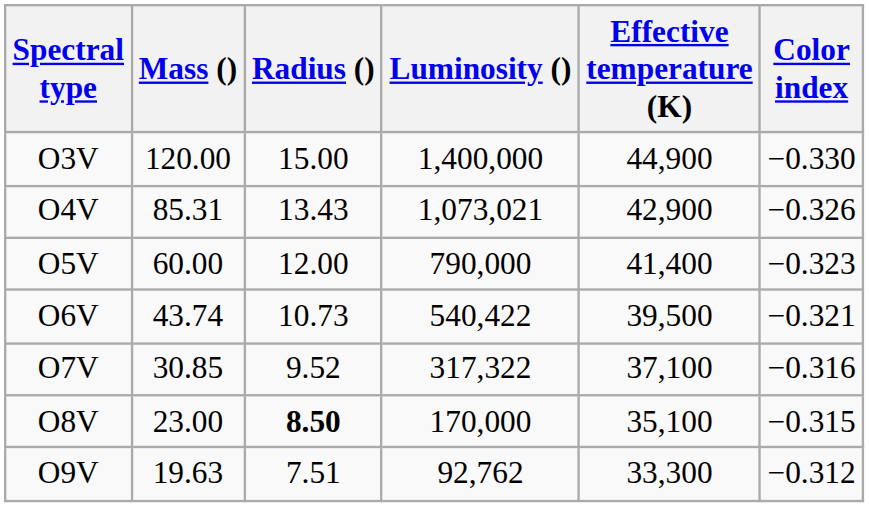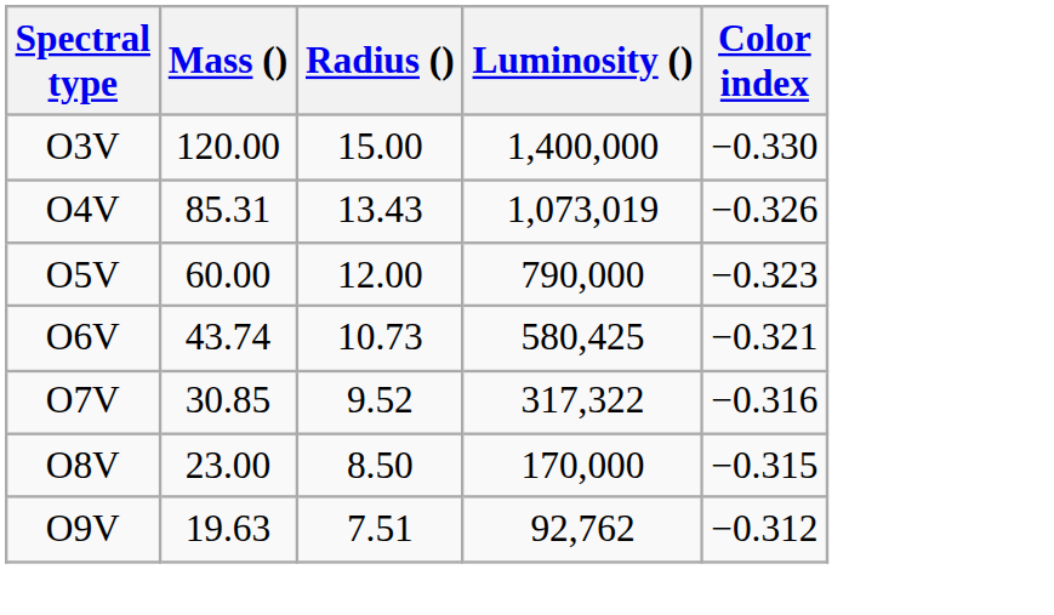- column: Effective temperature (K) | 44,900 | 42,900 | 41,400 | 39,500 | 37,100 | 35,100 | 33,300
O4V | Luminosity (): 1,073,021 -> 1,073,019
O6V | Luminosity (): 540,422 -> 580,425
O8V | Radius (): bold -> normal
